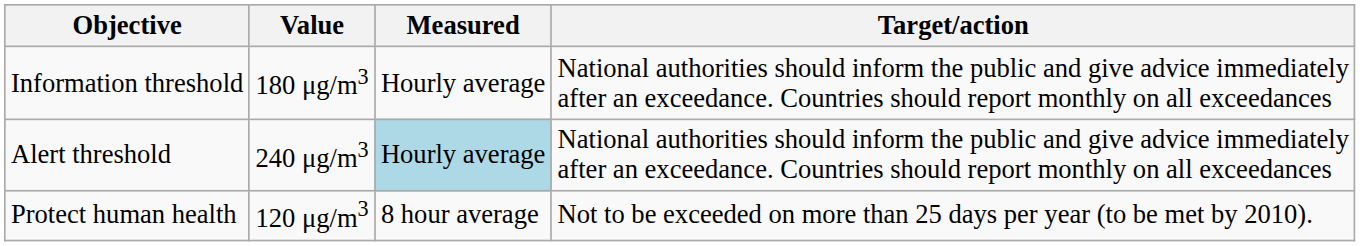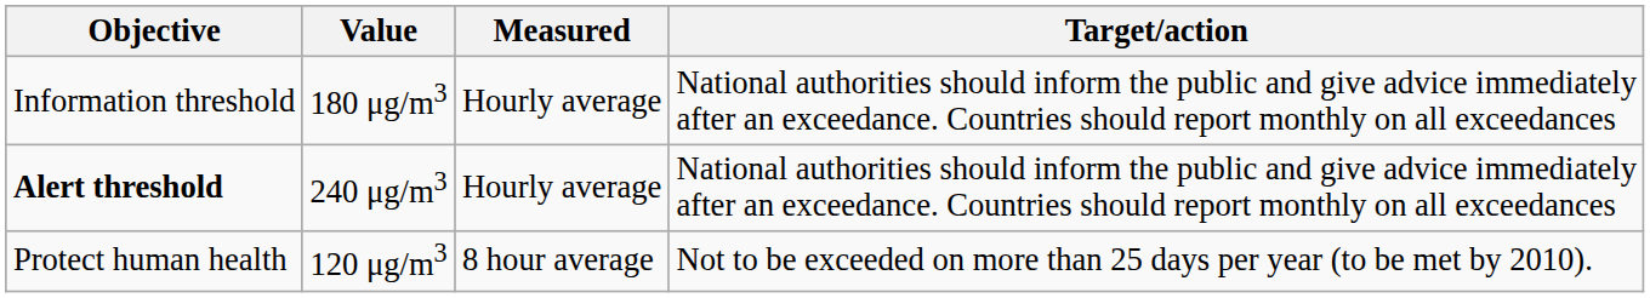row 3 | Objective: normal -> bold
row 3 | Measured: lightblue background -> no background
